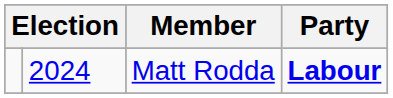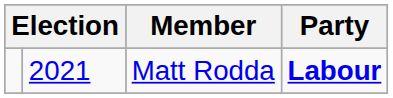Matt Rodda | column 2: 2024 -> 2021
